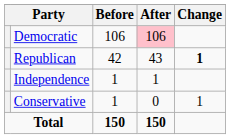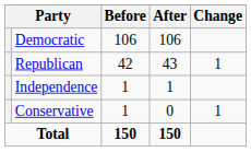Democratic | After: pink background -> no background
Republican | Change: bold -> normal
